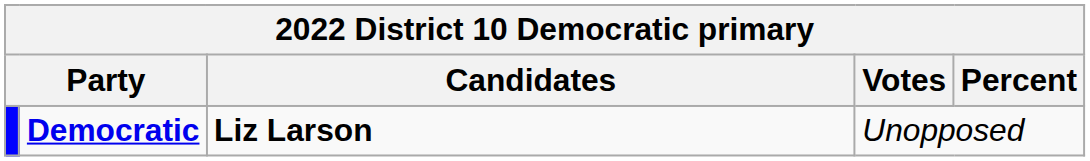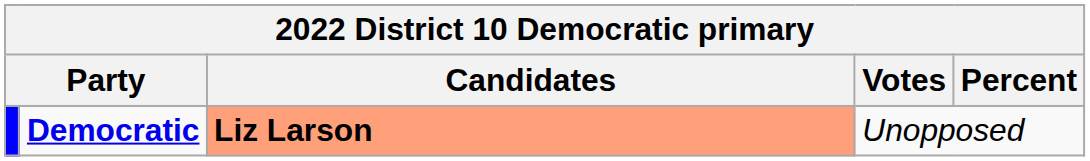Democratic | Candidates: no background -> lightsalmon background
